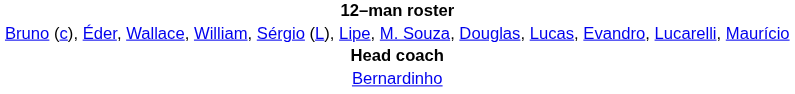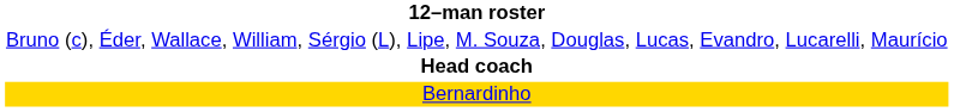row 4 | column 1: no background -> gold background
